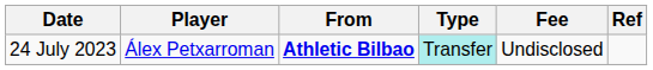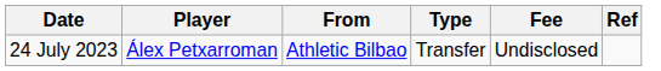24 July 2023 | From: bold -> normal
24 July 2023 | Type: paleturquoise background -> no background
